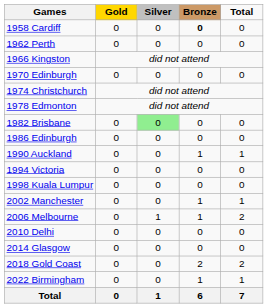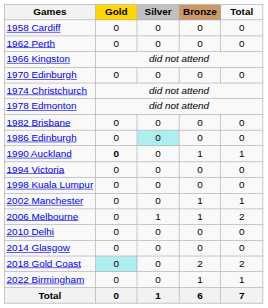1958 Cardiff | Bronze: bold -> normal
1982 Brisbane | Silver: lightgreen background -> no background
1986 Edinburgh | Silver: no background -> paleturquoise background
1990 Auckland | Gold: normal -> bold
2018 Gold Coast | Gold: no background -> paleturquoise background
